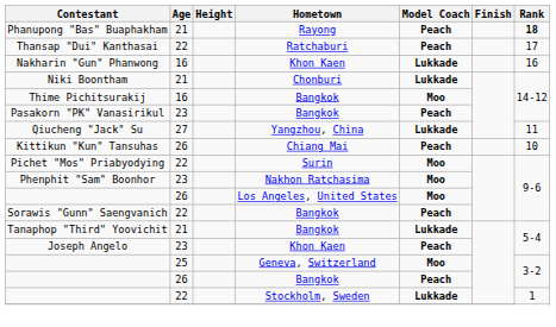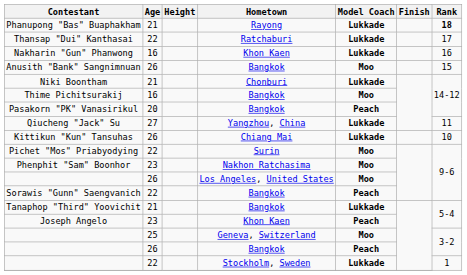Phanupong "Bas" Buaphakham | Model Coach: Peach -> Lukkade
Thansap "Dui" Kanthasai | Model Coach: Peach -> Lukkade
+ row: Anusith "Bank" Sangnimnuan | 26 | Bangkok | Moo | 15
Pasakorn "PK" Vanasirikul | Age: 23 -> 20
Kittikun "Kun" Tansuhas | Model Coach: Peach -> Lukkade
